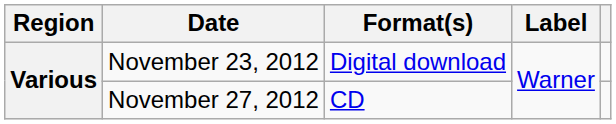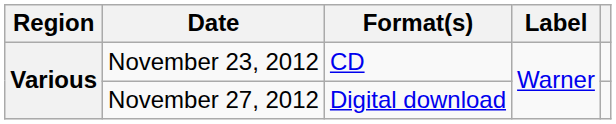November 23, 2012 | Format(s): Digital download -> CD
November 27, 2012 | Format(s): CD -> Digital download
